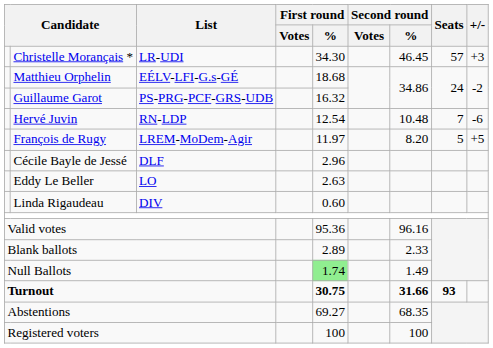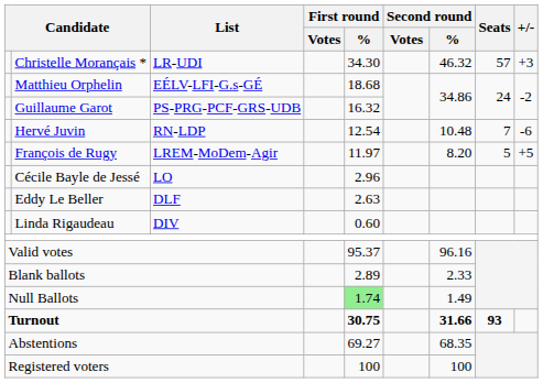Christelle Morançais * | Second round / %: 46.45 -> 46.32
Cécile Bayle de Jessé | List: DLF -> LO
Eddy Le Beller | List: LO -> DLF
Valid votes | First round / %: 95.36 -> 95.37
